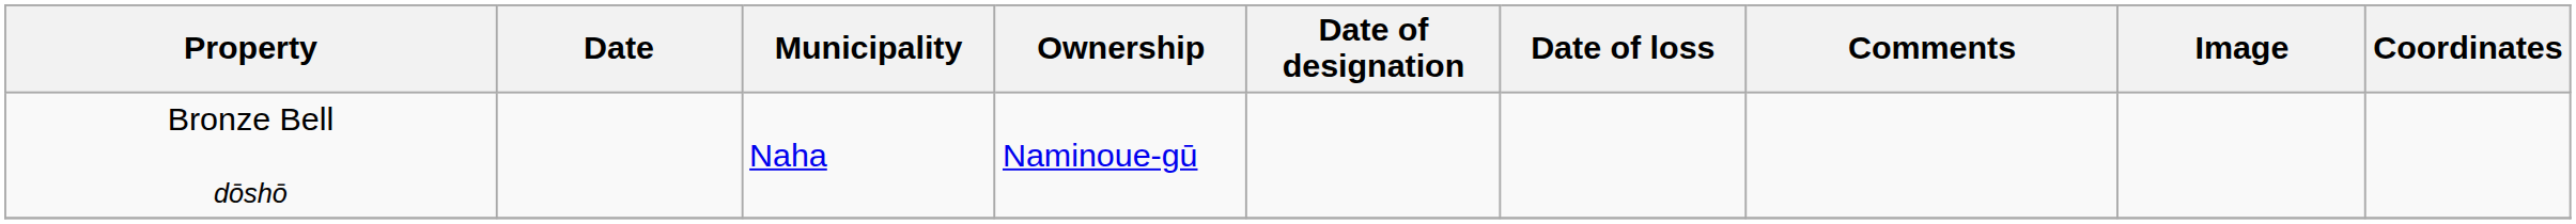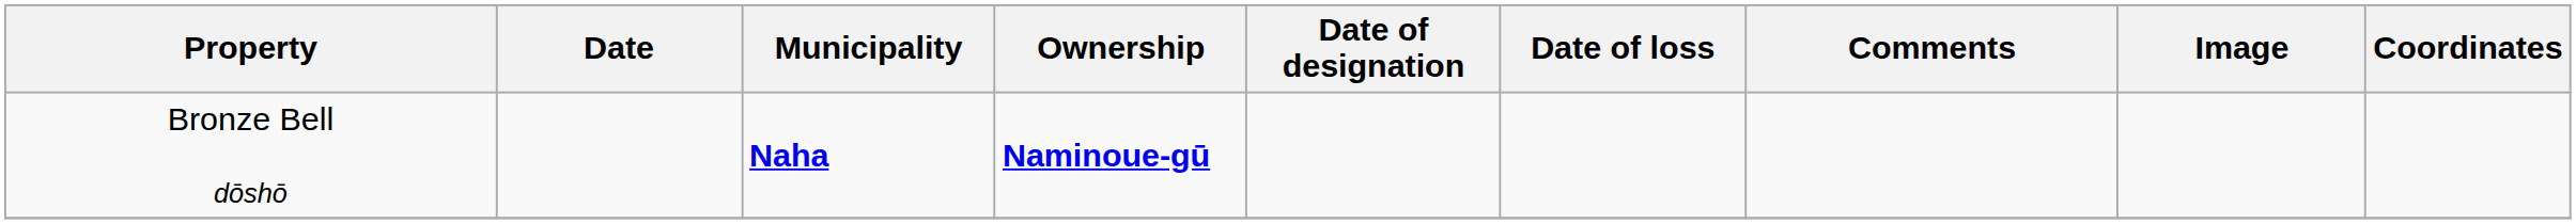Bronze Bell dōshō | Municipality: normal -> bold
Bronze Bell dōshō | Ownership: normal -> bold
